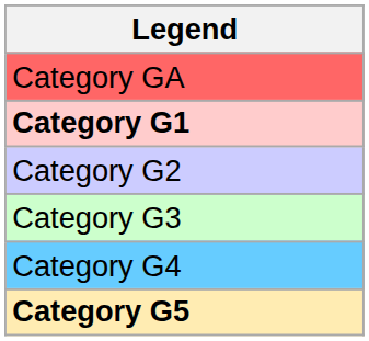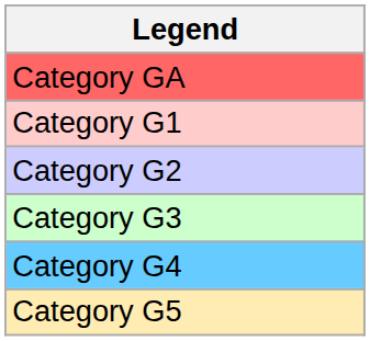row 3 | column 1: bold -> normal
row 7 | column 1: bold -> normal
